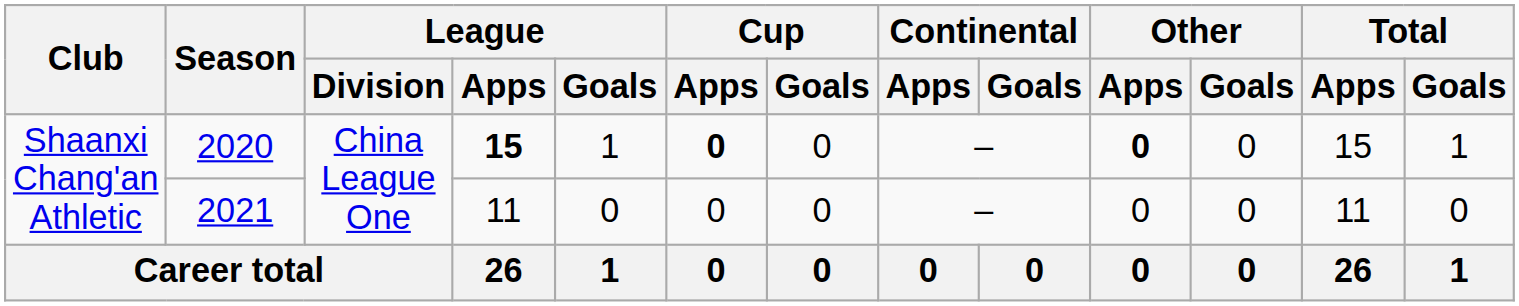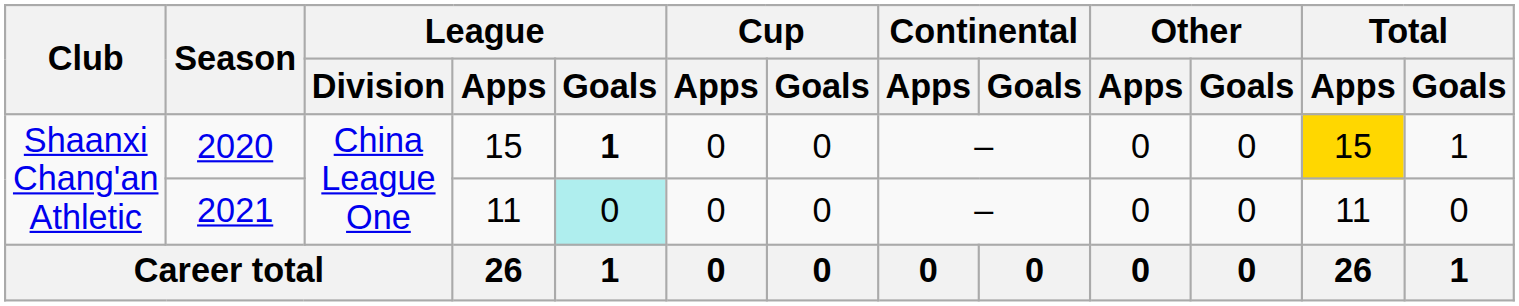2020 | League / Apps: bold -> normal
2020 | League / Goals: normal -> bold
2020 | Cup / Apps: bold -> normal
2020 | Other / Apps: bold -> normal
2020 | Total / Apps: no background -> gold background
2021 | League / Goals: no background -> paleturquoise background
